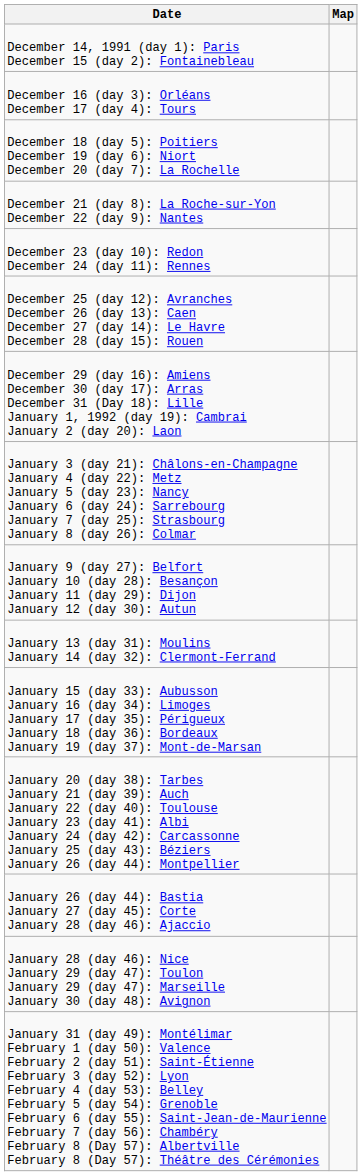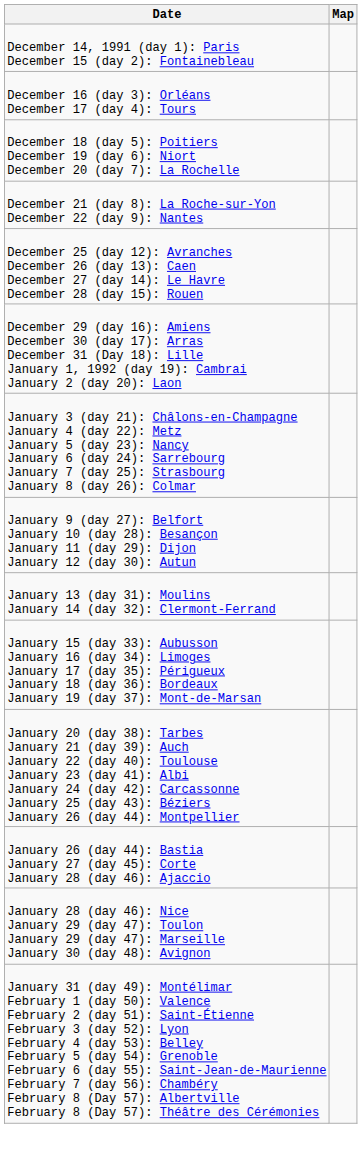- row: December 23 (day 10): Redon December 24 (day 11): Rennes
